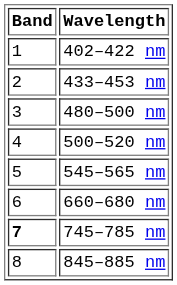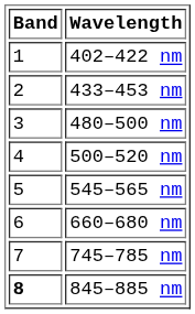745–785 nm | Band: bold -> normal
845–885 nm | Band: normal -> bold
